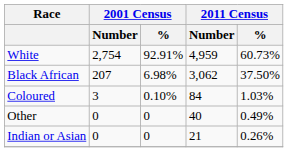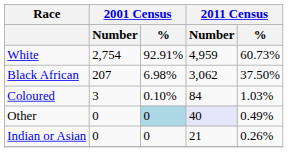Other | 2001 Census / %: no background -> lightblue background
Other | 2011 Census / Number: no background -> lavender background
